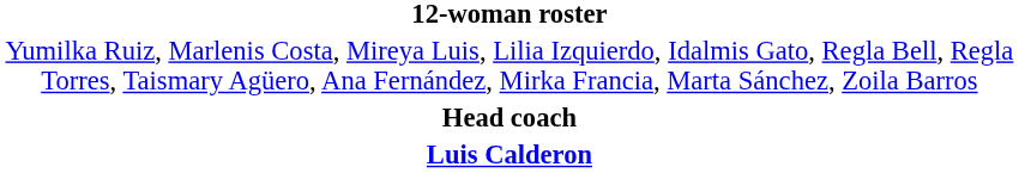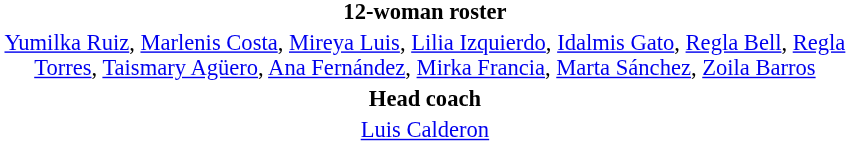row 4 | column 1: bold -> normal
